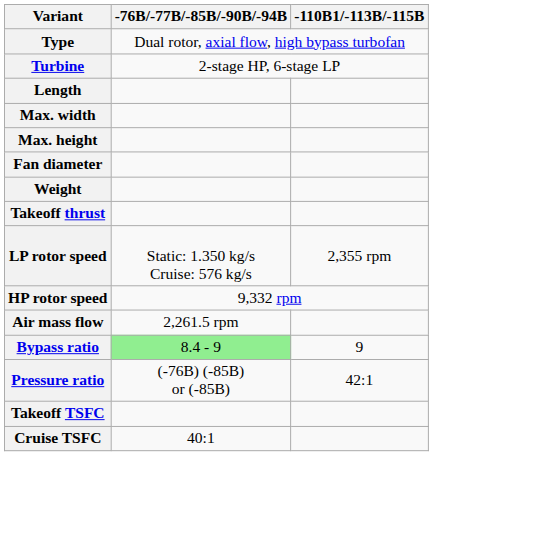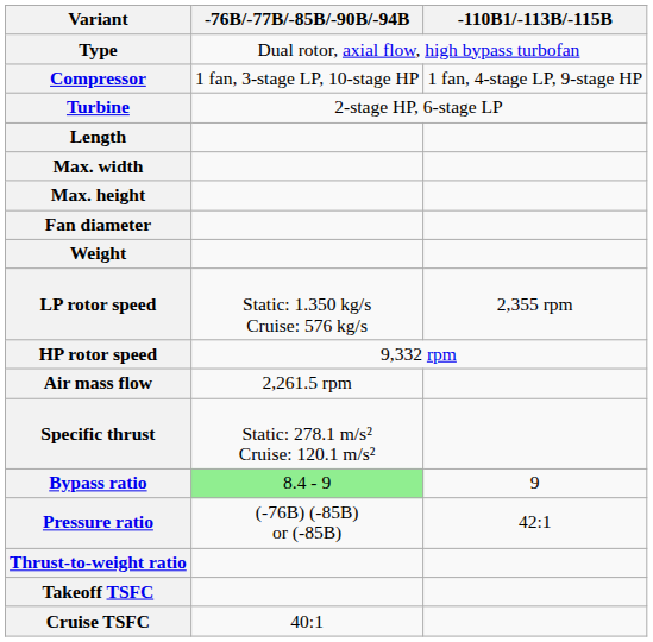+ row: Compressor | 1 fan, 3-stage LP, 10-stage HP | 1 fan, 4-stage LP, 9-stage HP
- row: Takeoff thrust
+ row: Specific thrust | Static: 278.1 m/s² Cruise: 120.1 m/s²
+ row: Thrust-to-weight ratio
